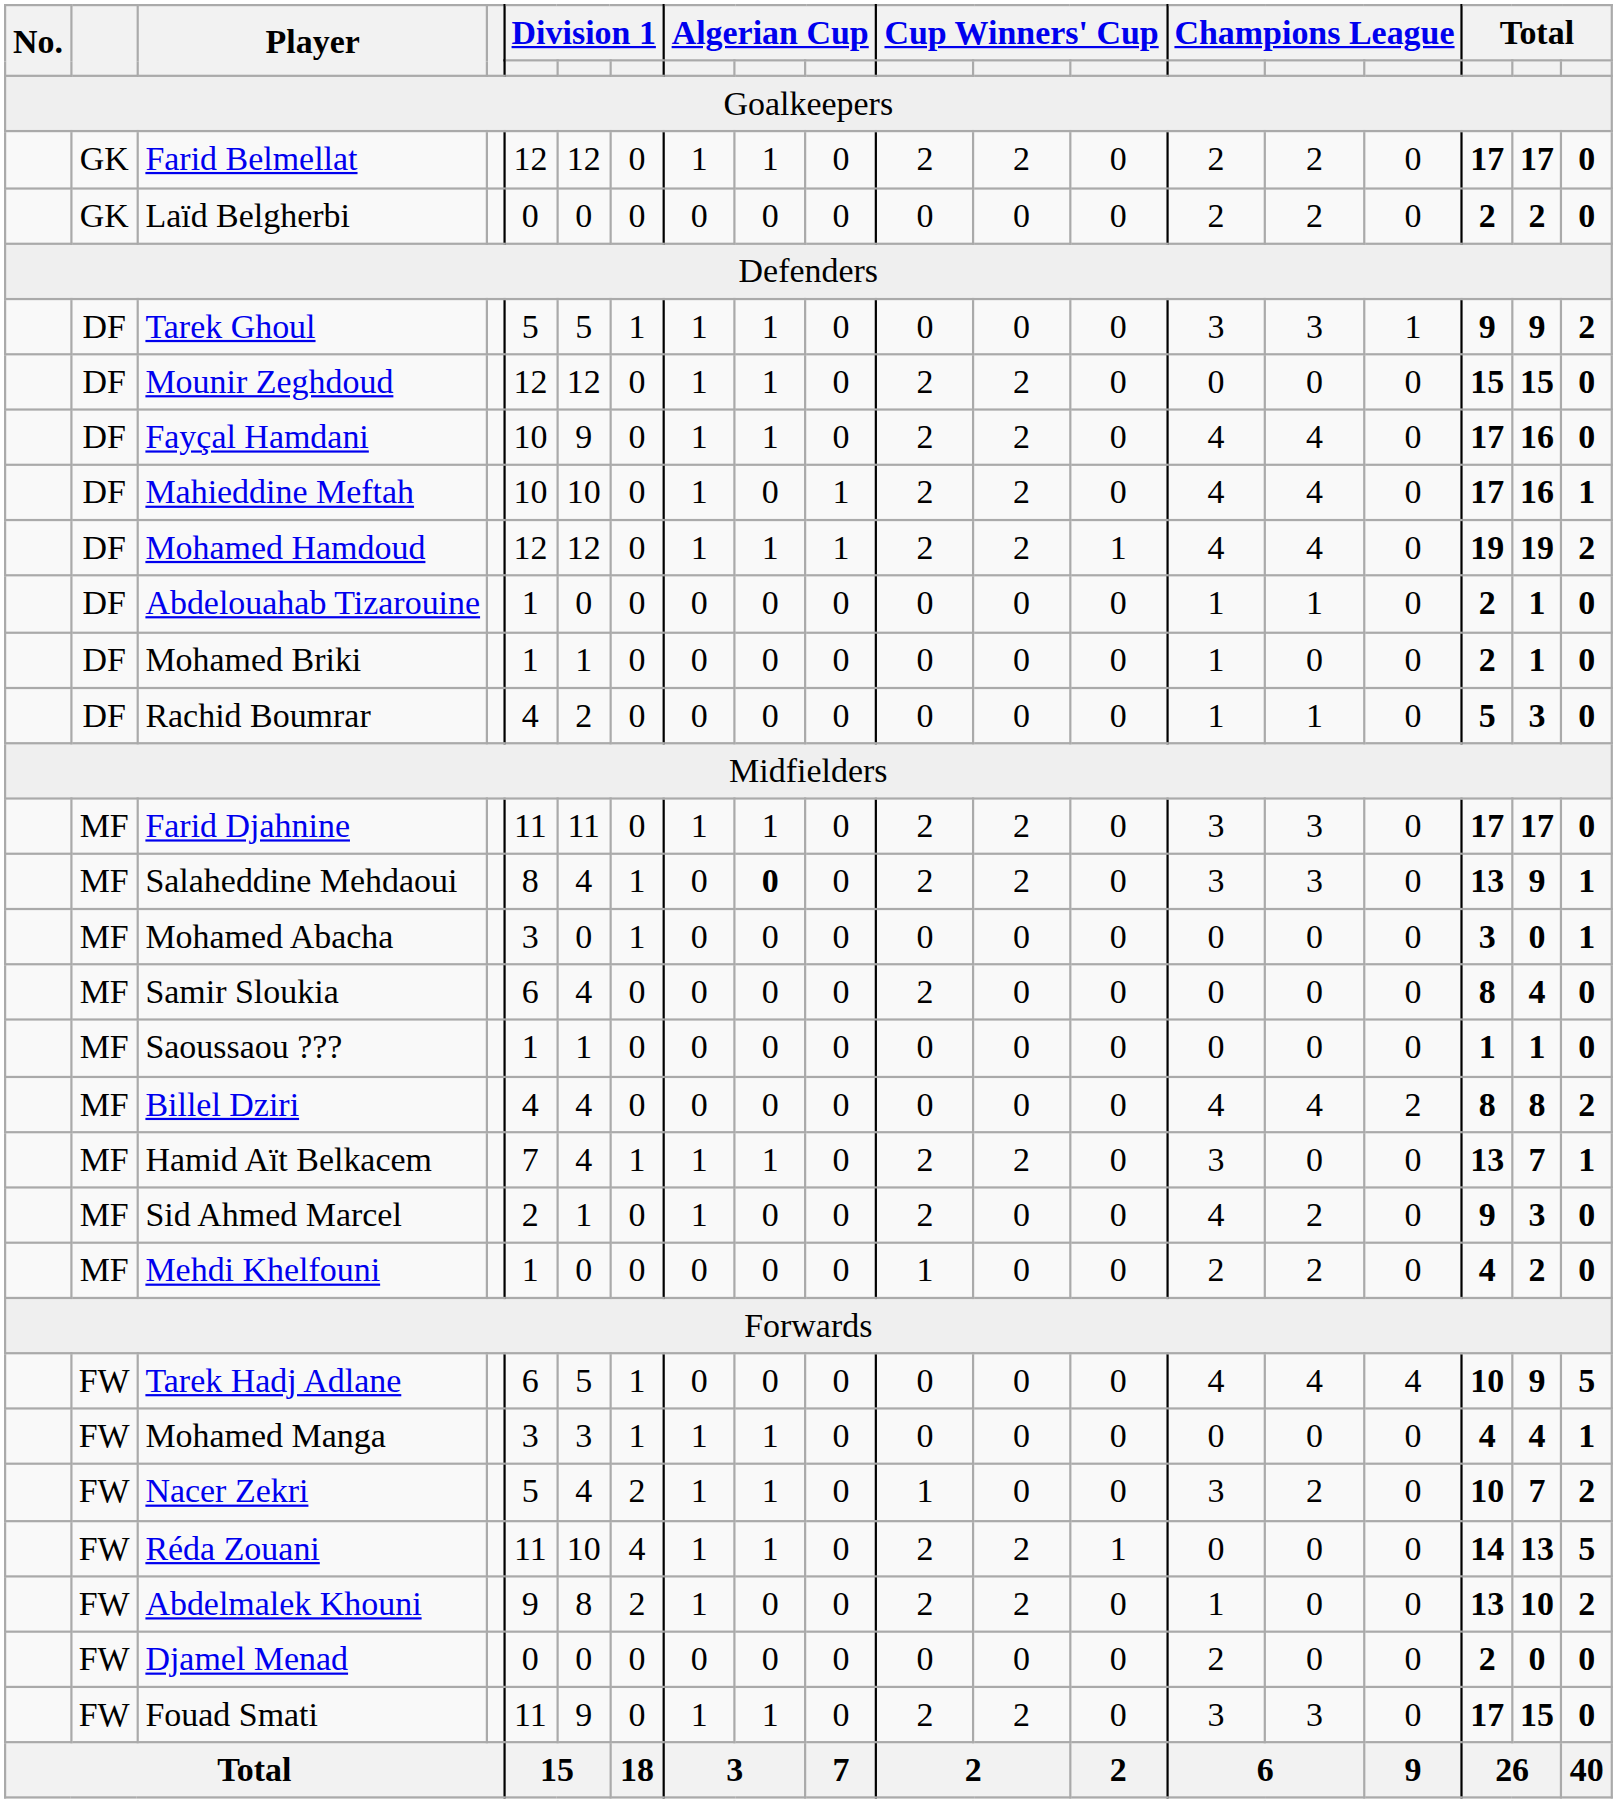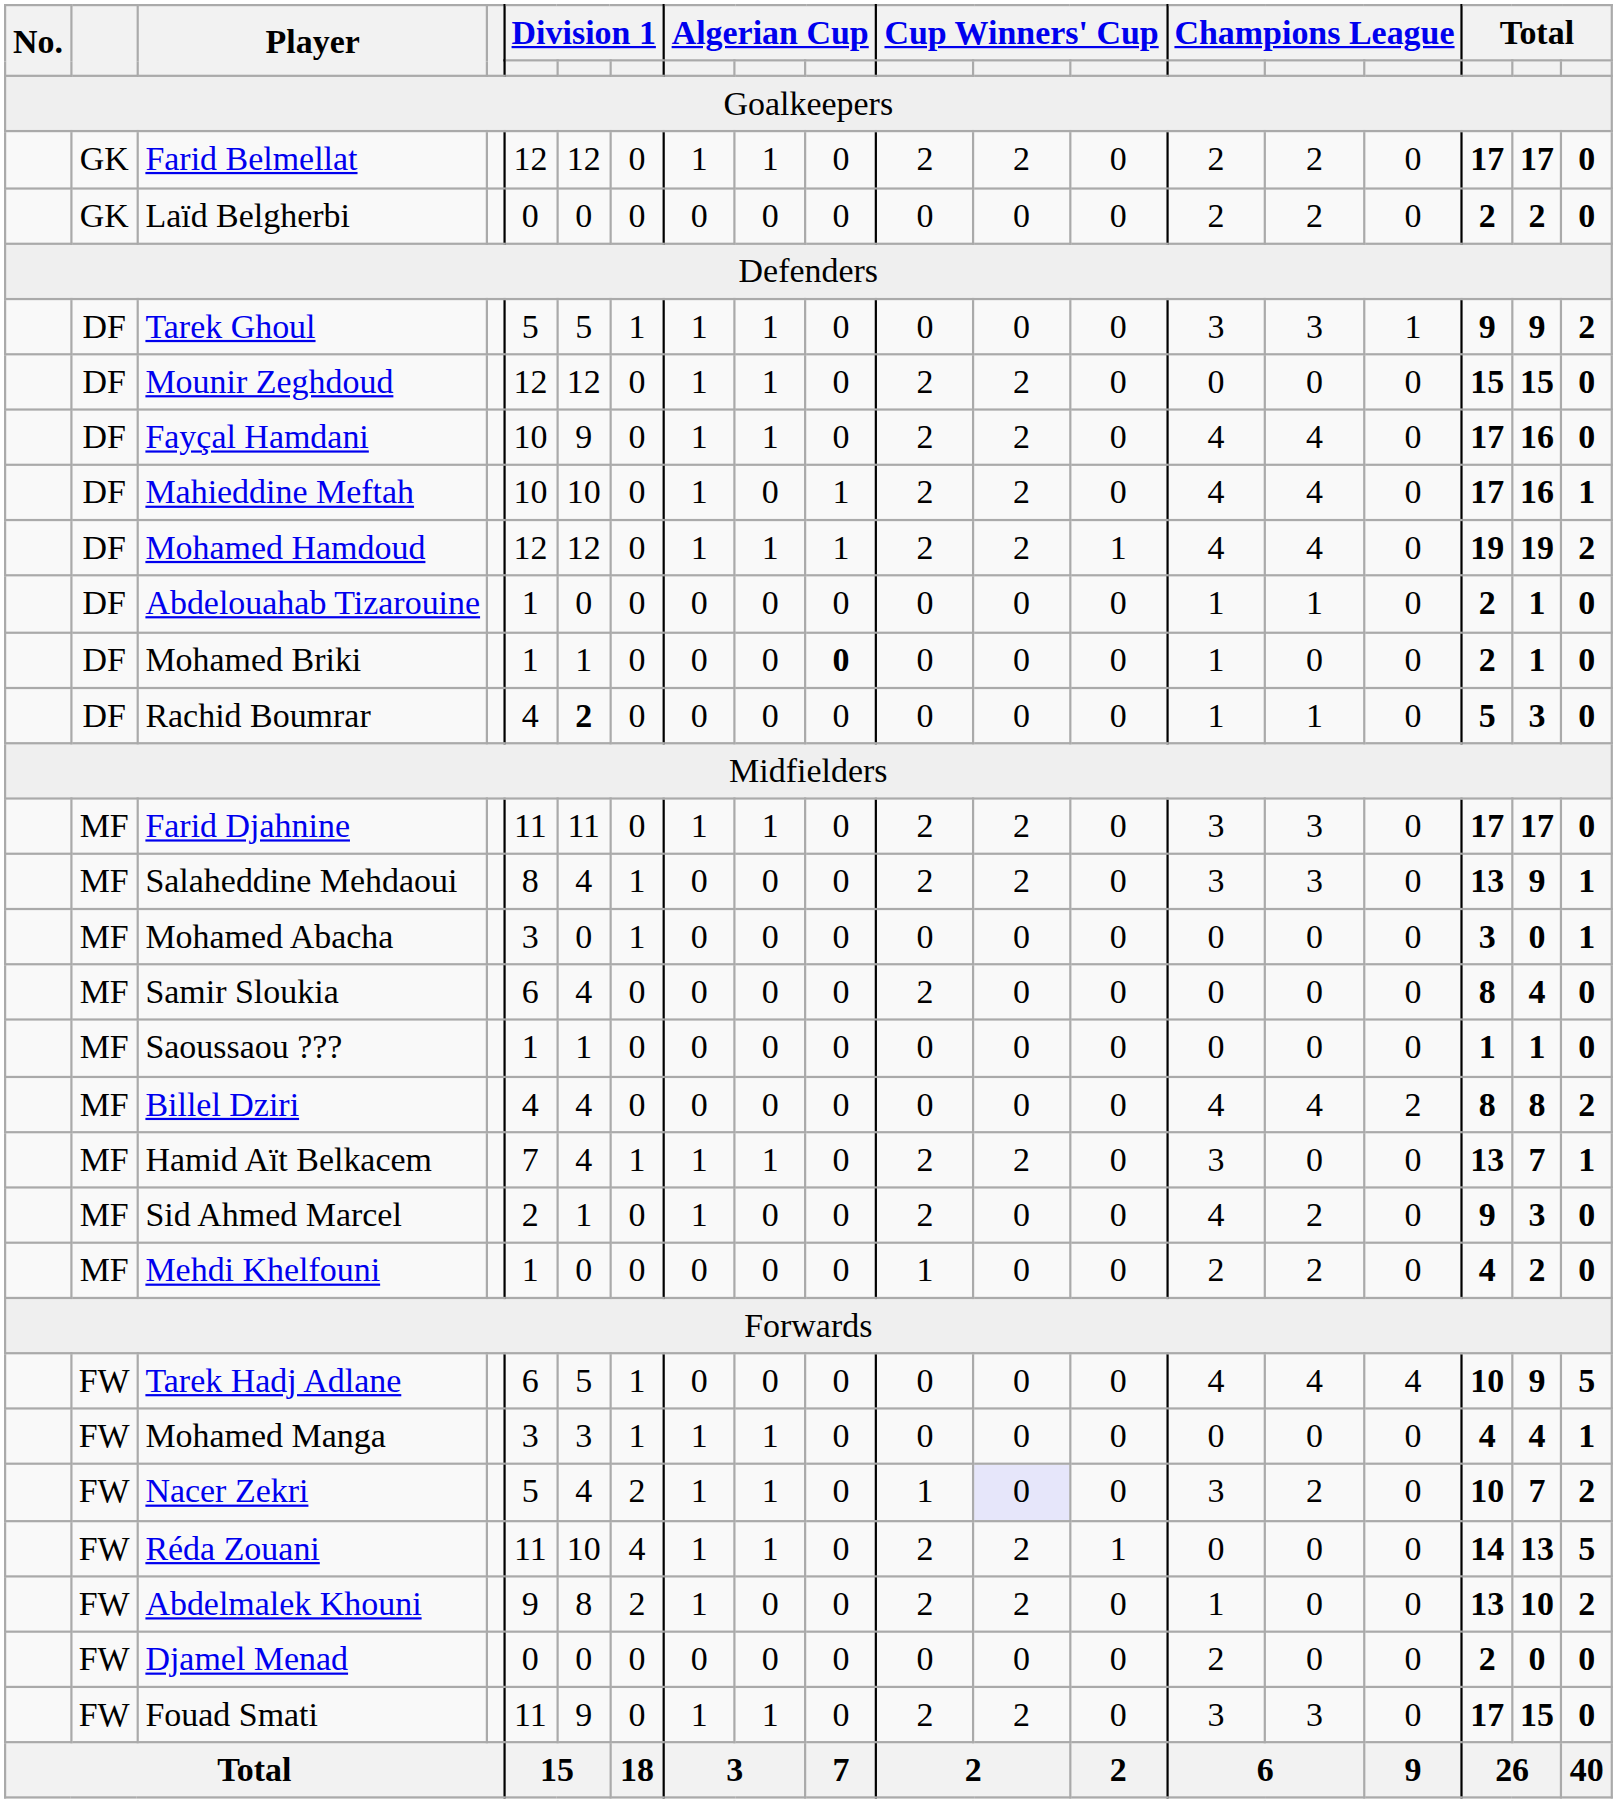Mohamed Briki | column 10: normal -> bold
Rachid Boumrar | column 6: normal -> bold
Salaheddine Mehdaoui | column 9: bold -> normal
Nacer Zekri | column 12: no background -> lavender background
